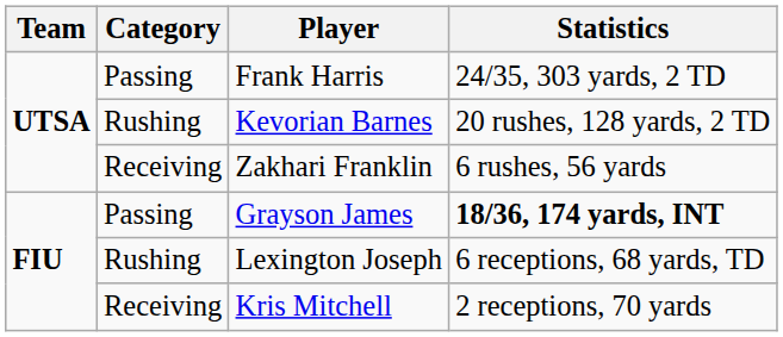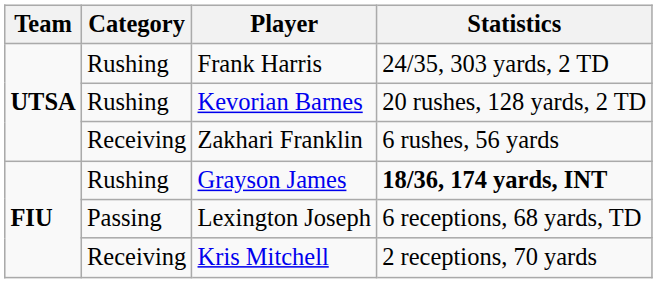Frank Harris | Category: Passing -> Rushing
Grayson James | Category: Passing -> Rushing
Lexington Joseph | Category: Rushing -> Passing
